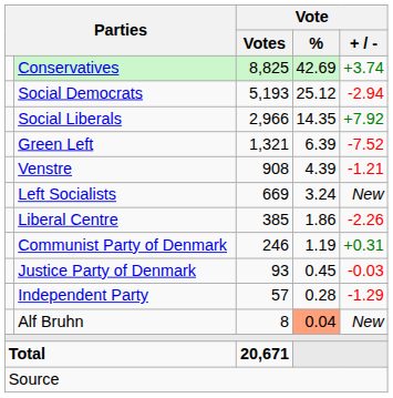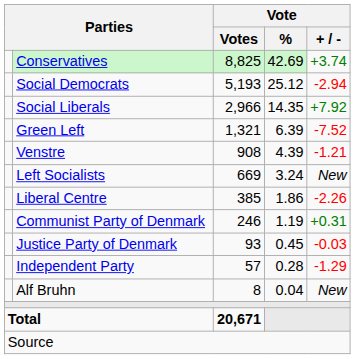Alf Bruhn | Vote / %: lightsalmon background -> no background
